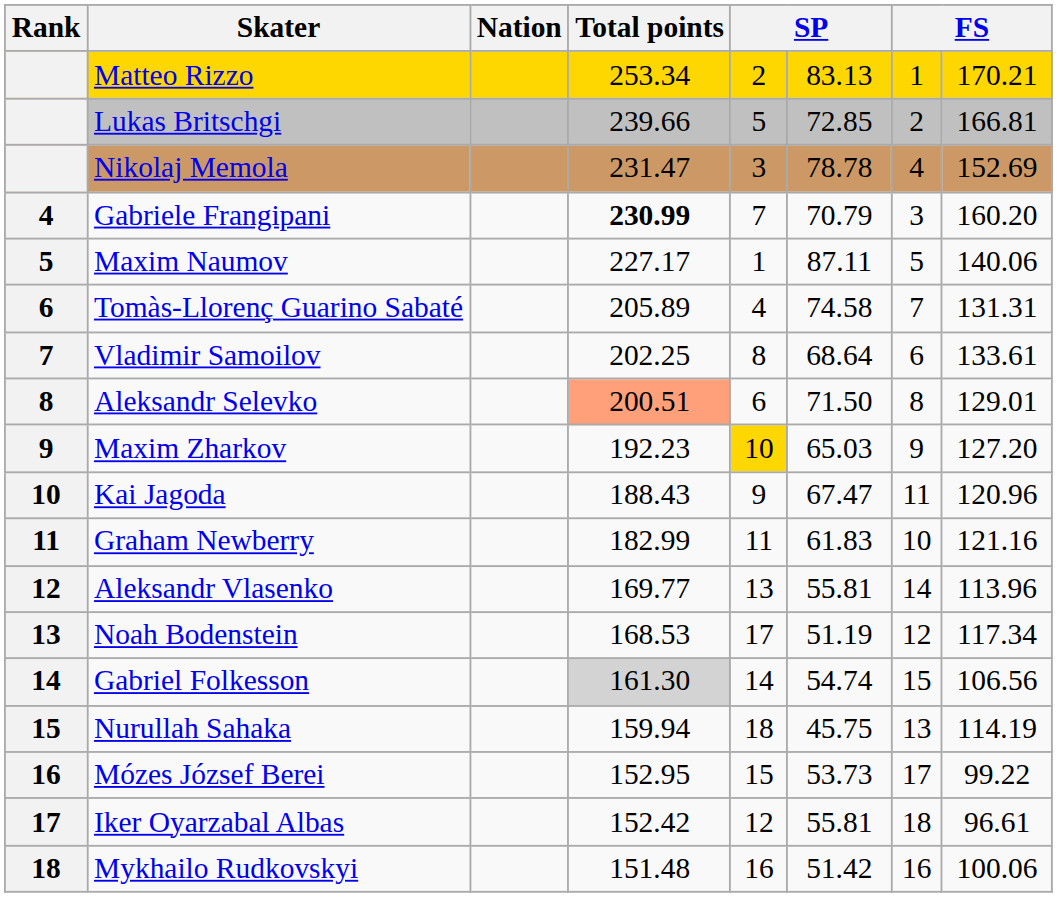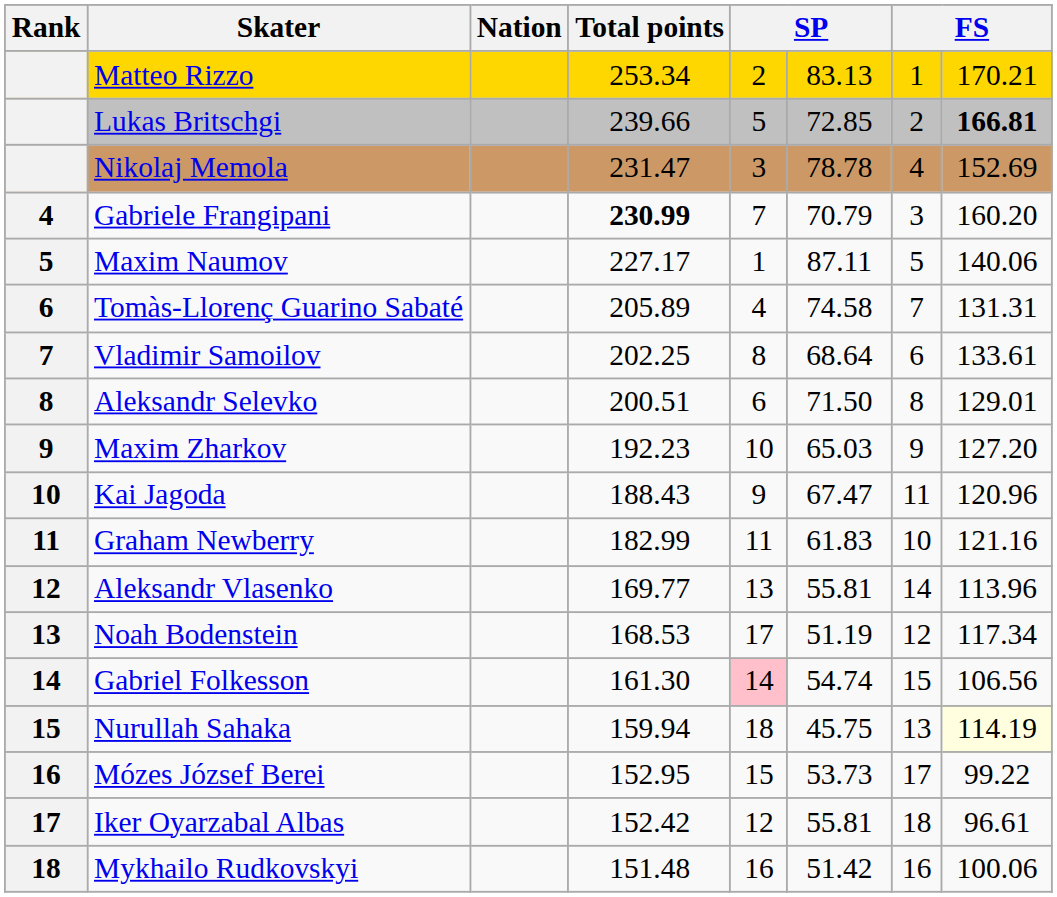Lukas Britschgi | column 8: normal -> bold
Aleksandr Selevko | Total points: lightsalmon background -> no background
Maxim Zharkov | column 5: gold background -> no background
Gabriel Folkesson | Total points: lightgrey background -> no background
Gabriel Folkesson | column 5: no background -> pink background
Nurullah Sahaka | column 8: no background -> lightyellow background
